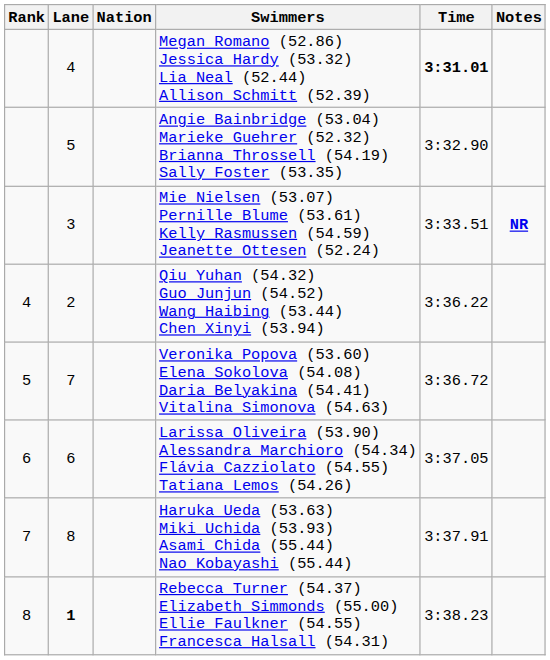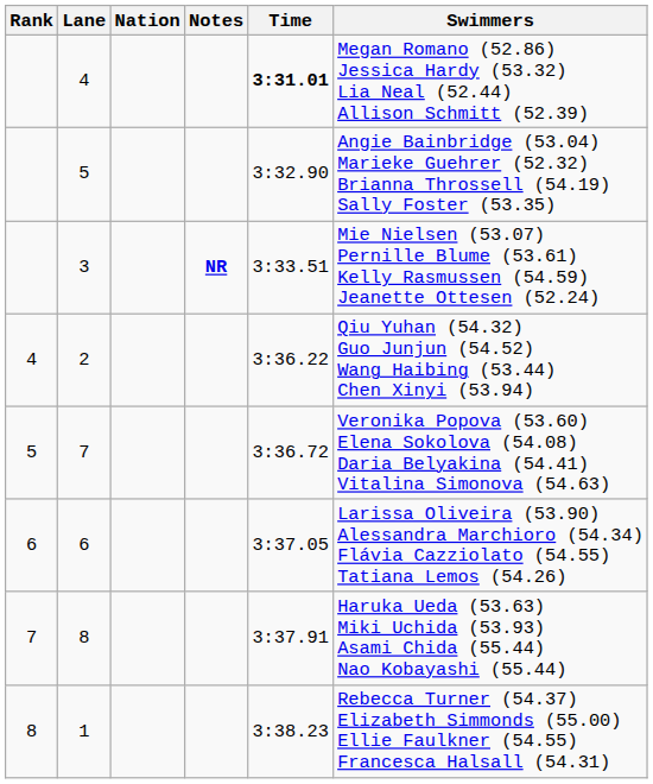columns swapped: Swimmers <-> Notes
row 9 | Lane: bold -> normal
